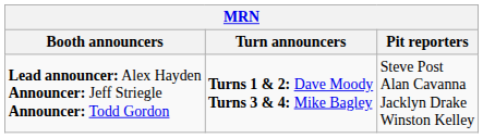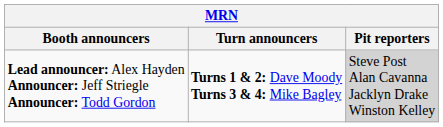row 3 | Pit reporters: no background -> lightgrey background
